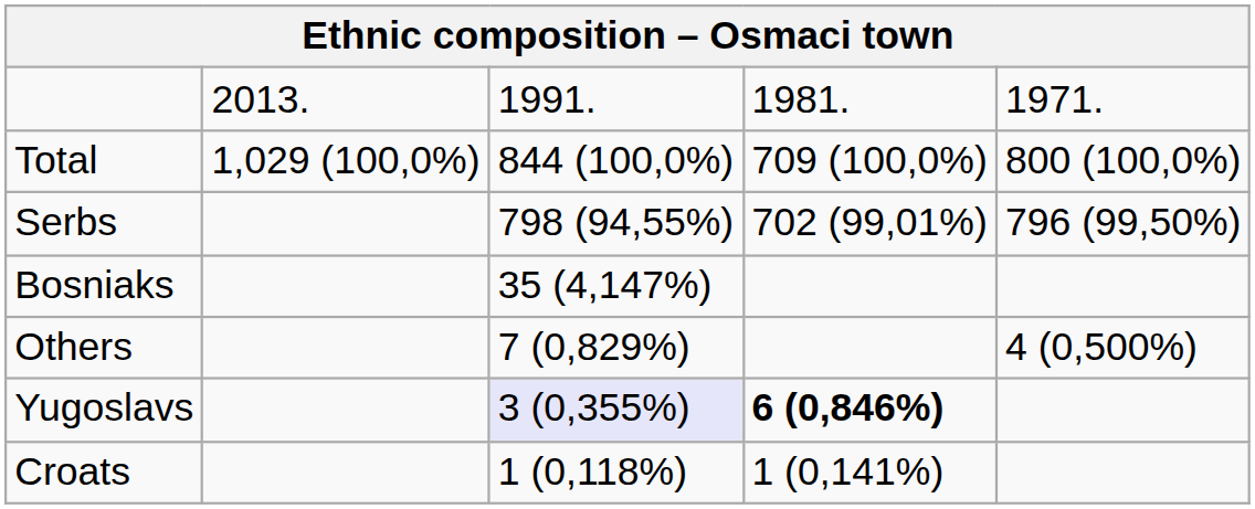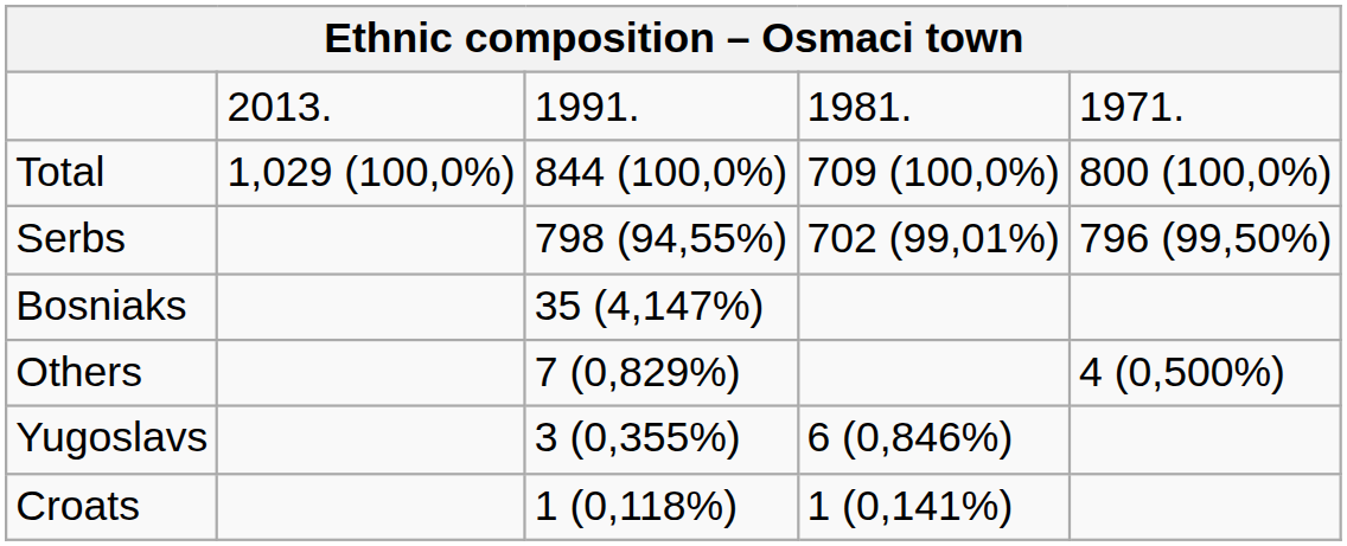Yugoslavs | column 3: lavender background -> no background
Yugoslavs | column 4: bold -> normal
